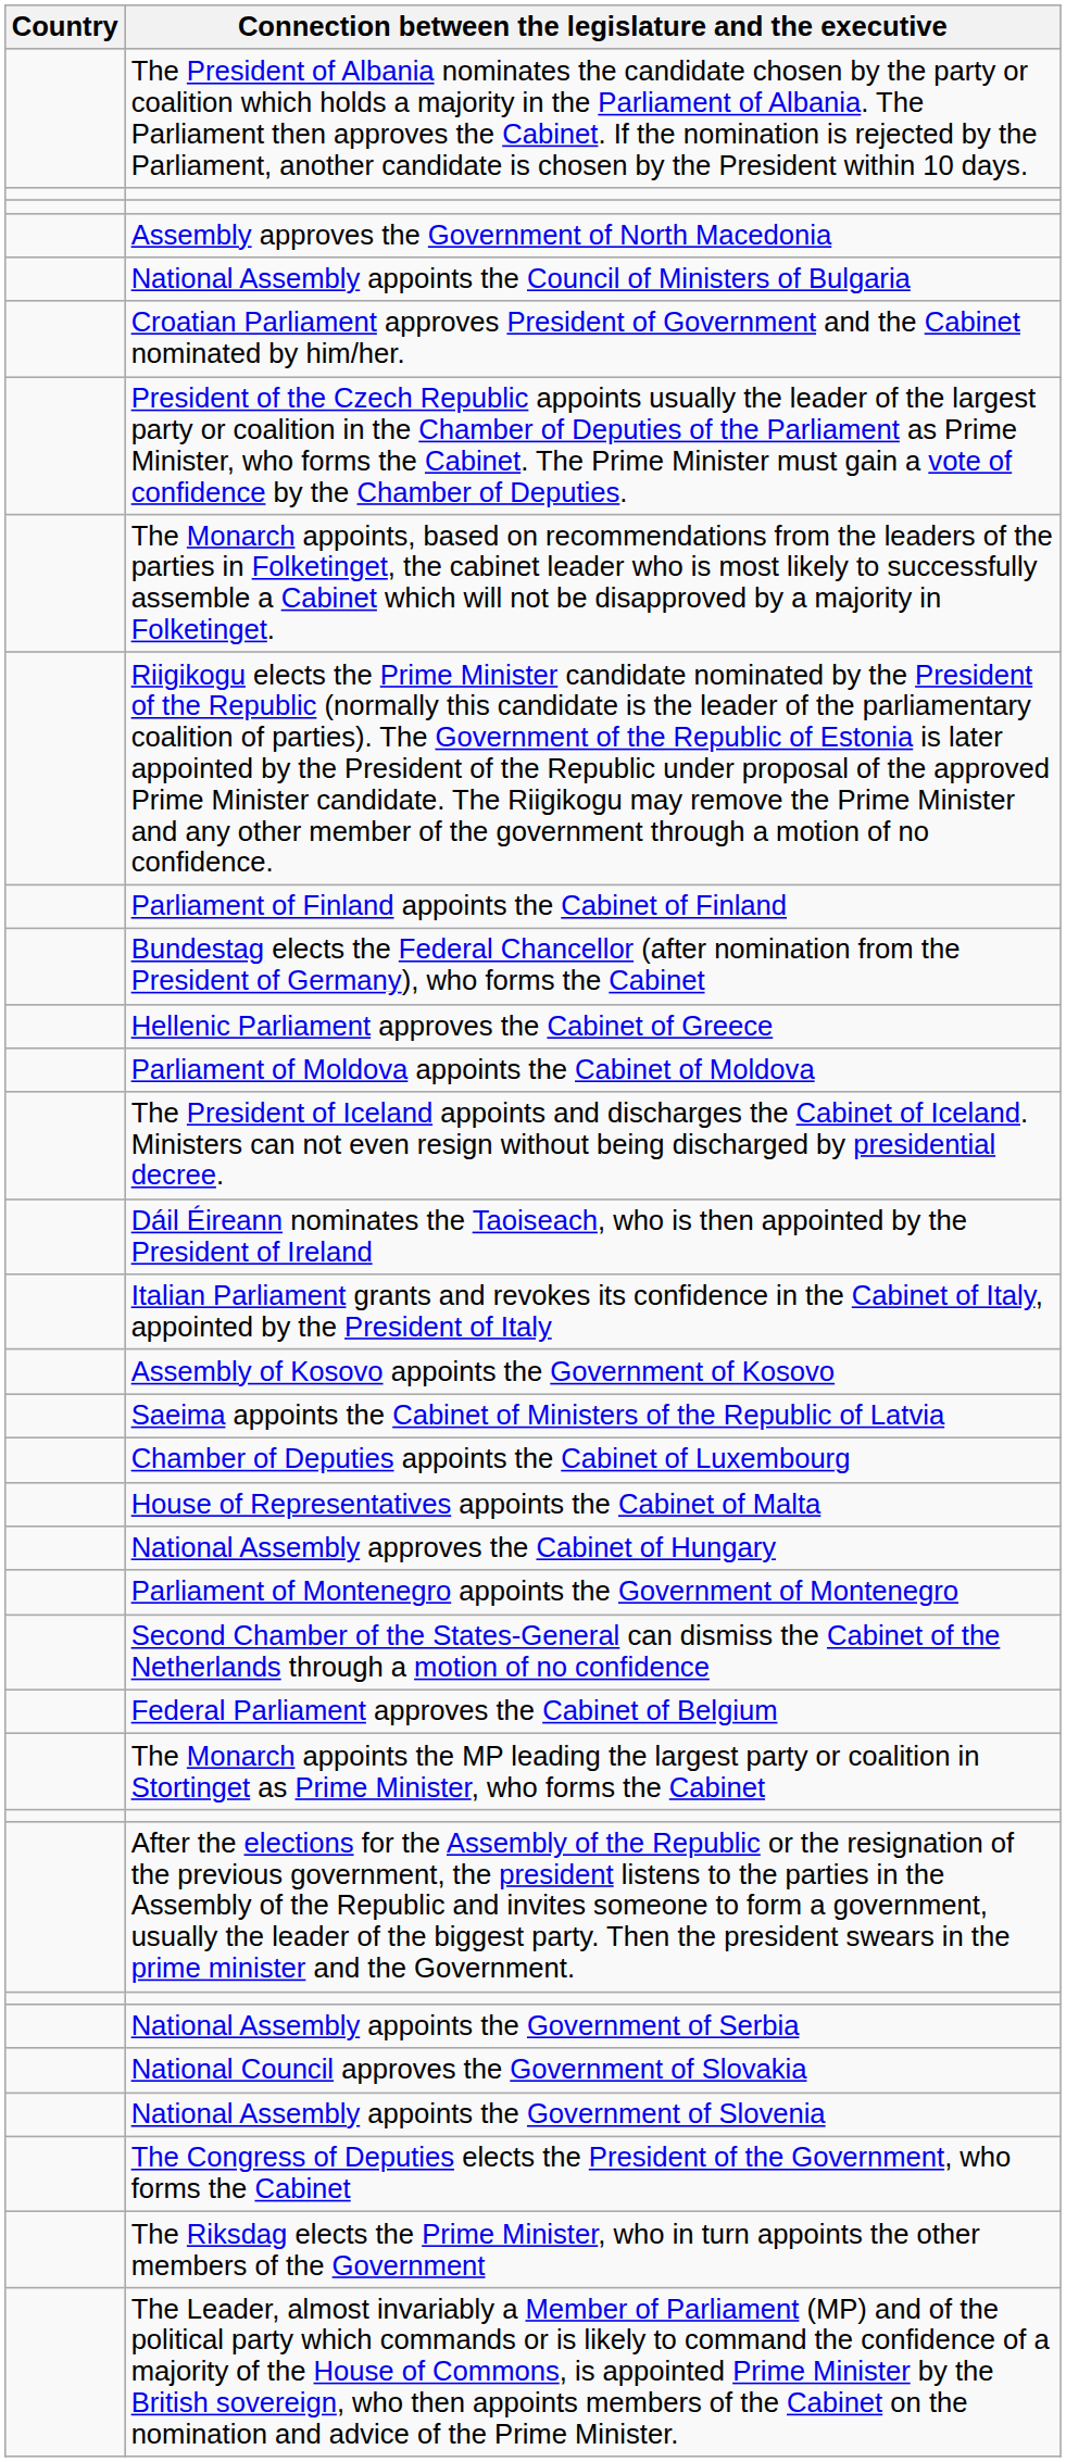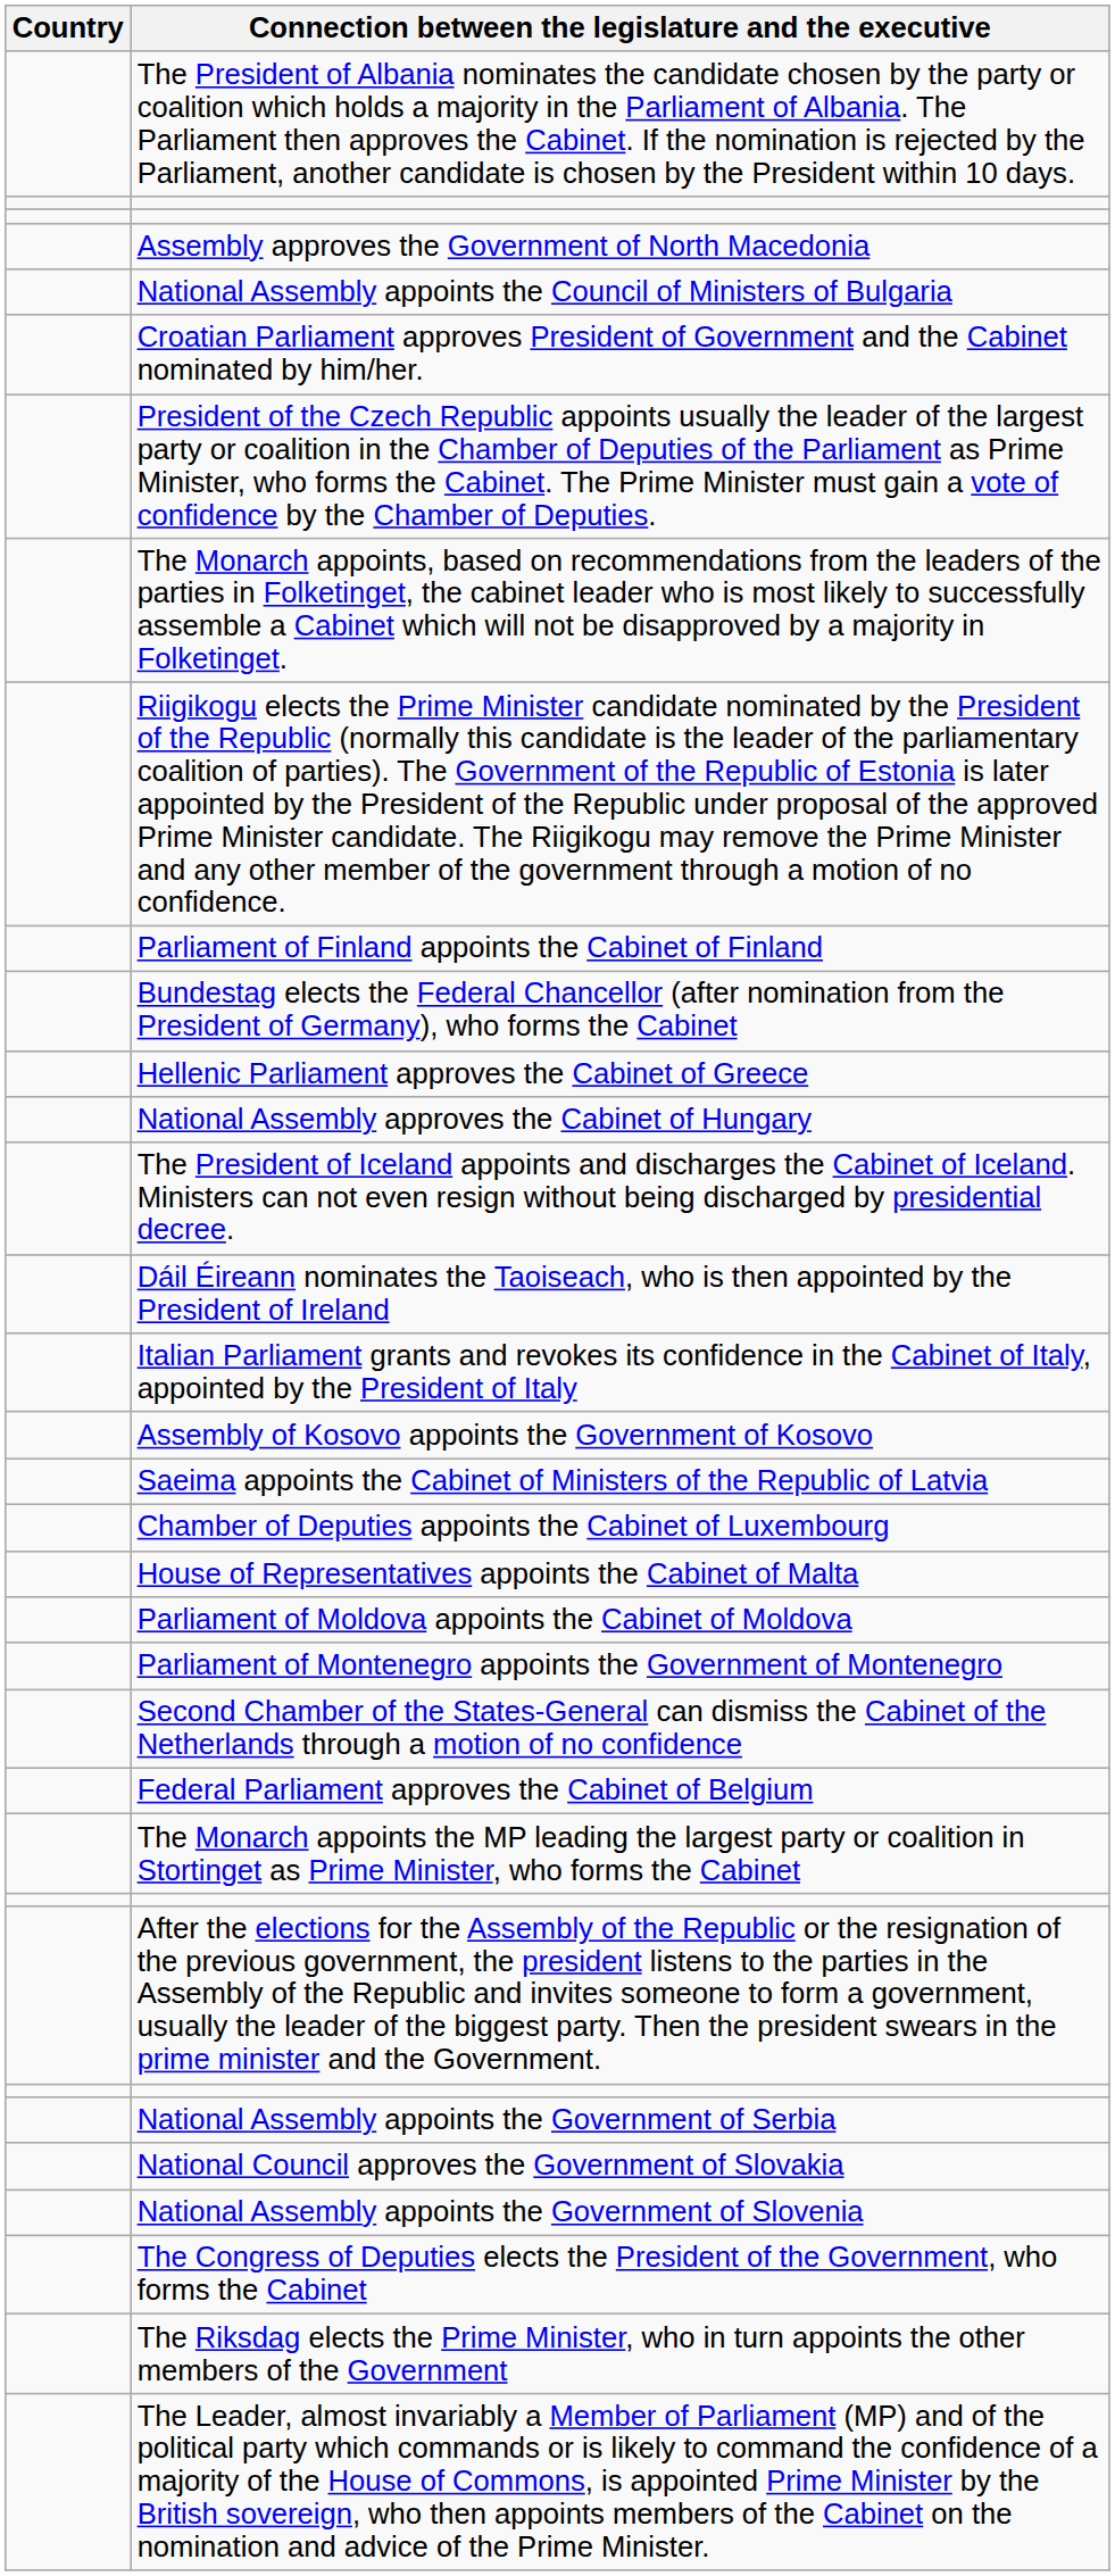row 14 | Connection between the legislature and the executive: Parliament of Moldova appoints the Cabinet of Moldova -> National Assembly approves the Cabinet of Hungary
row 22 | Connection between the legislature and the executive: National Assembly approves the Cabinet of Hungary -> Parliament of Moldova appoints the Cabinet of Moldova
